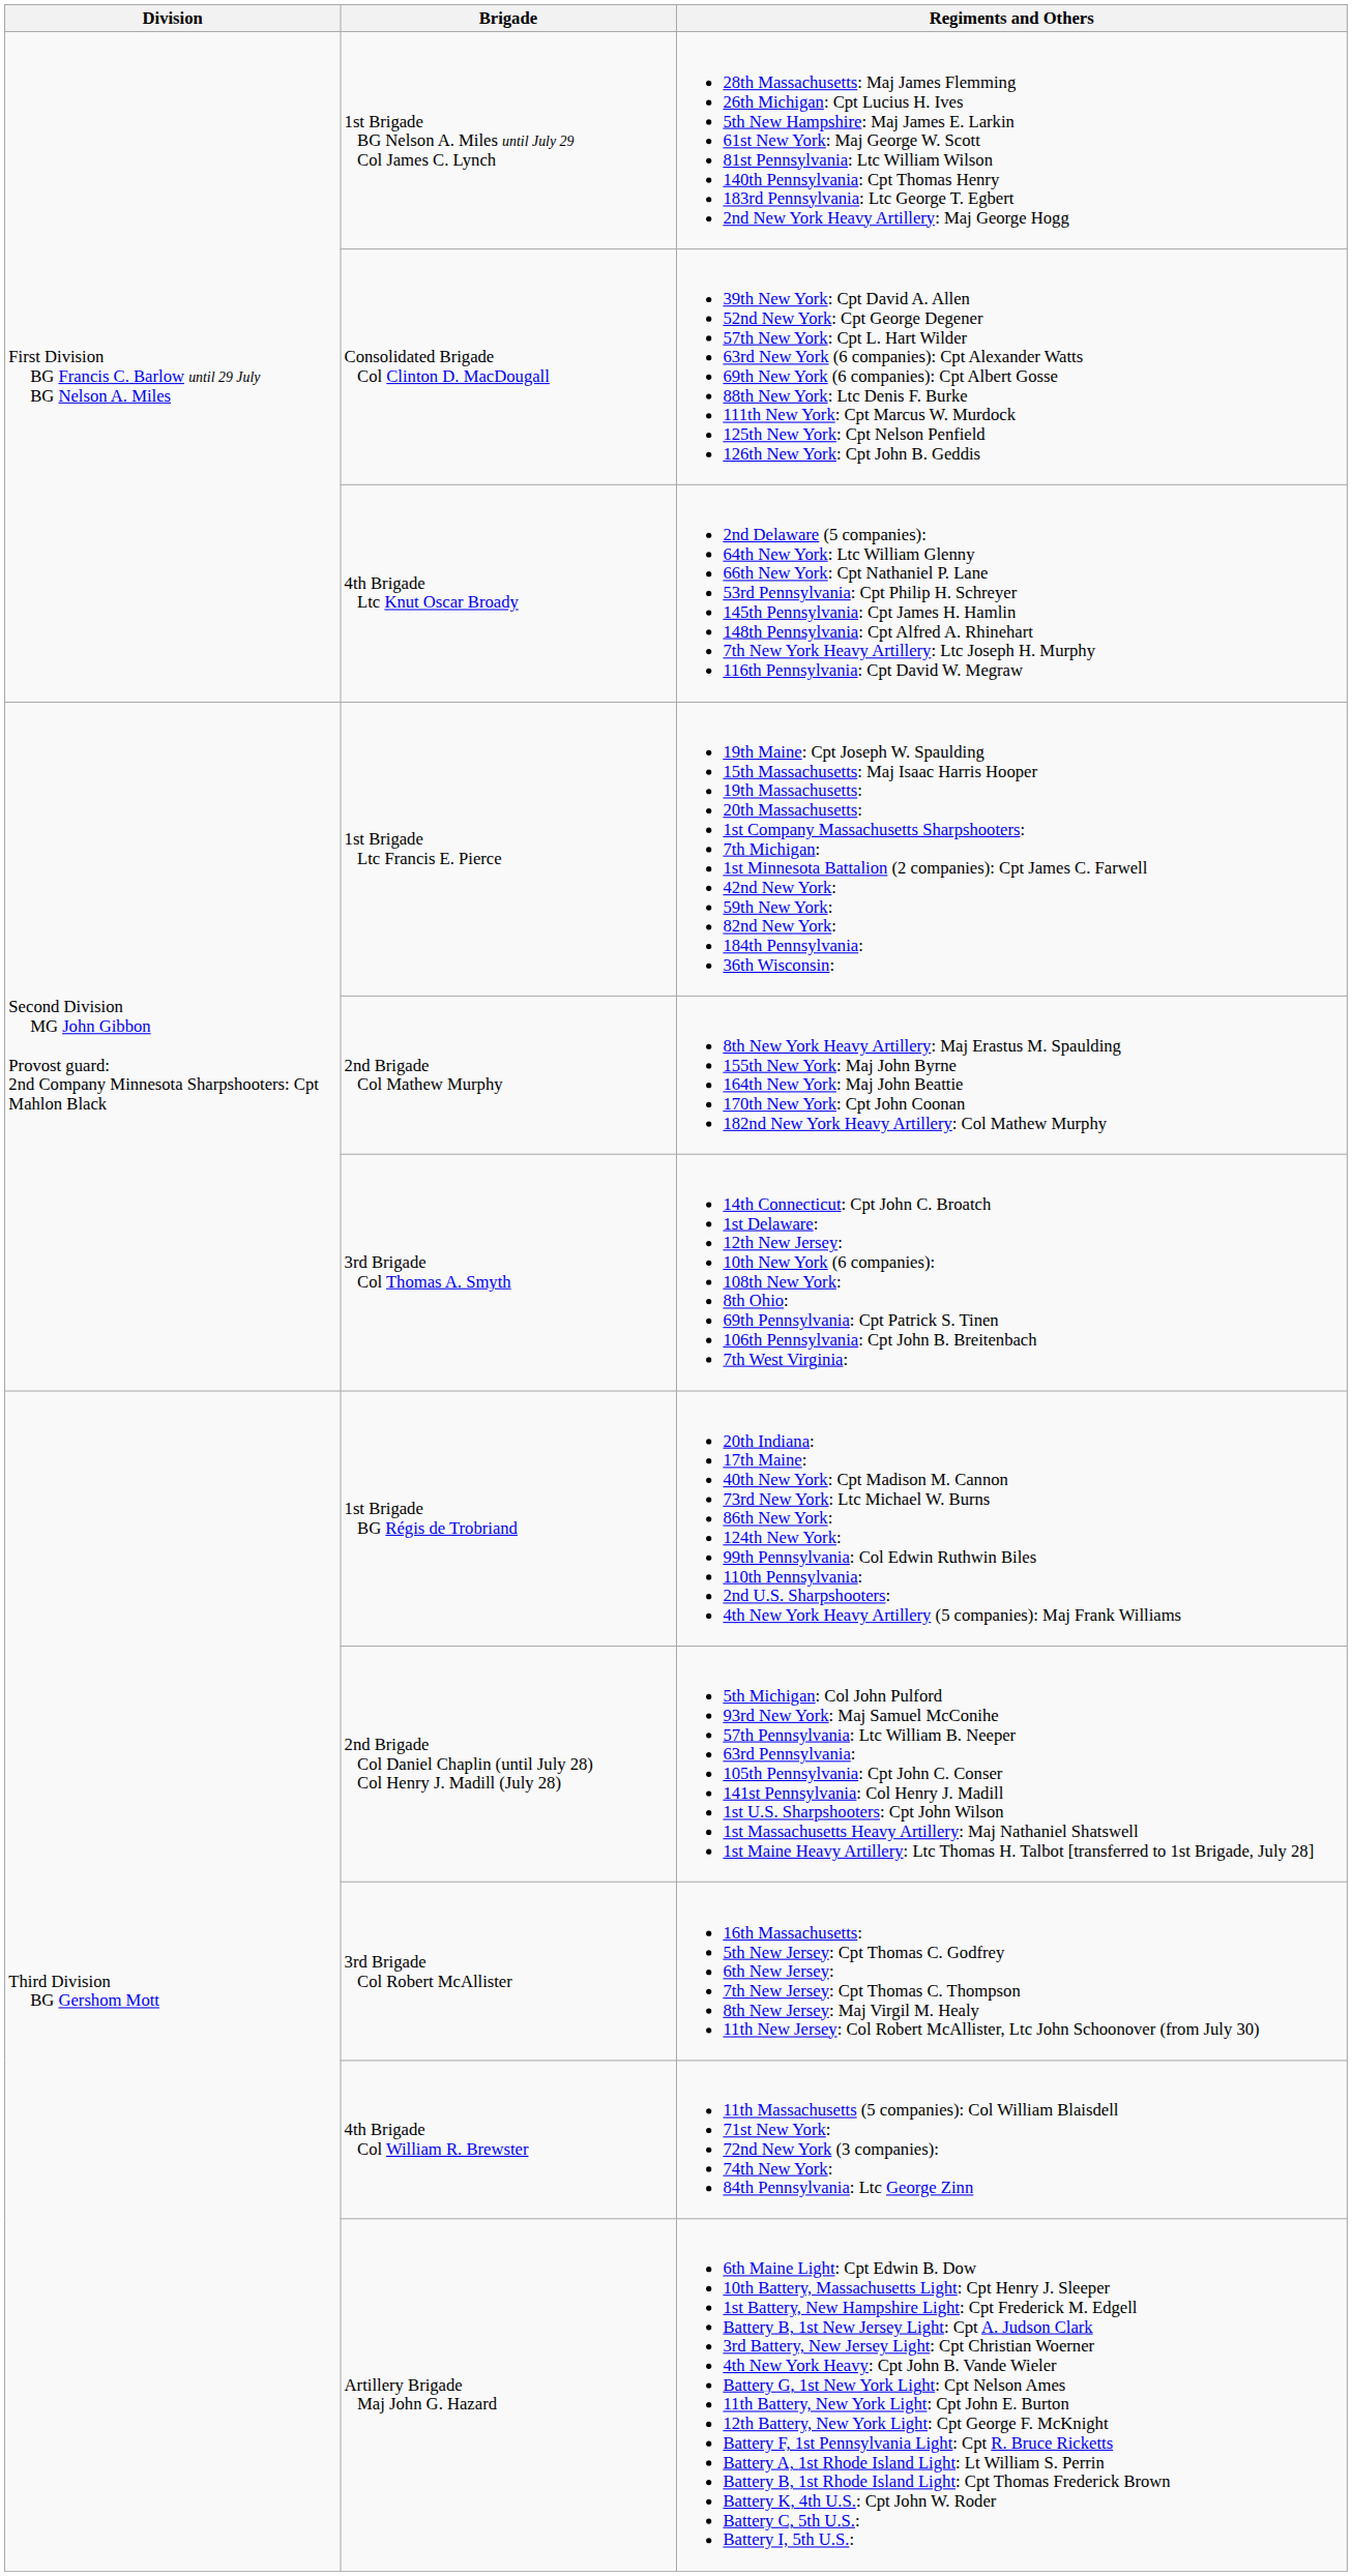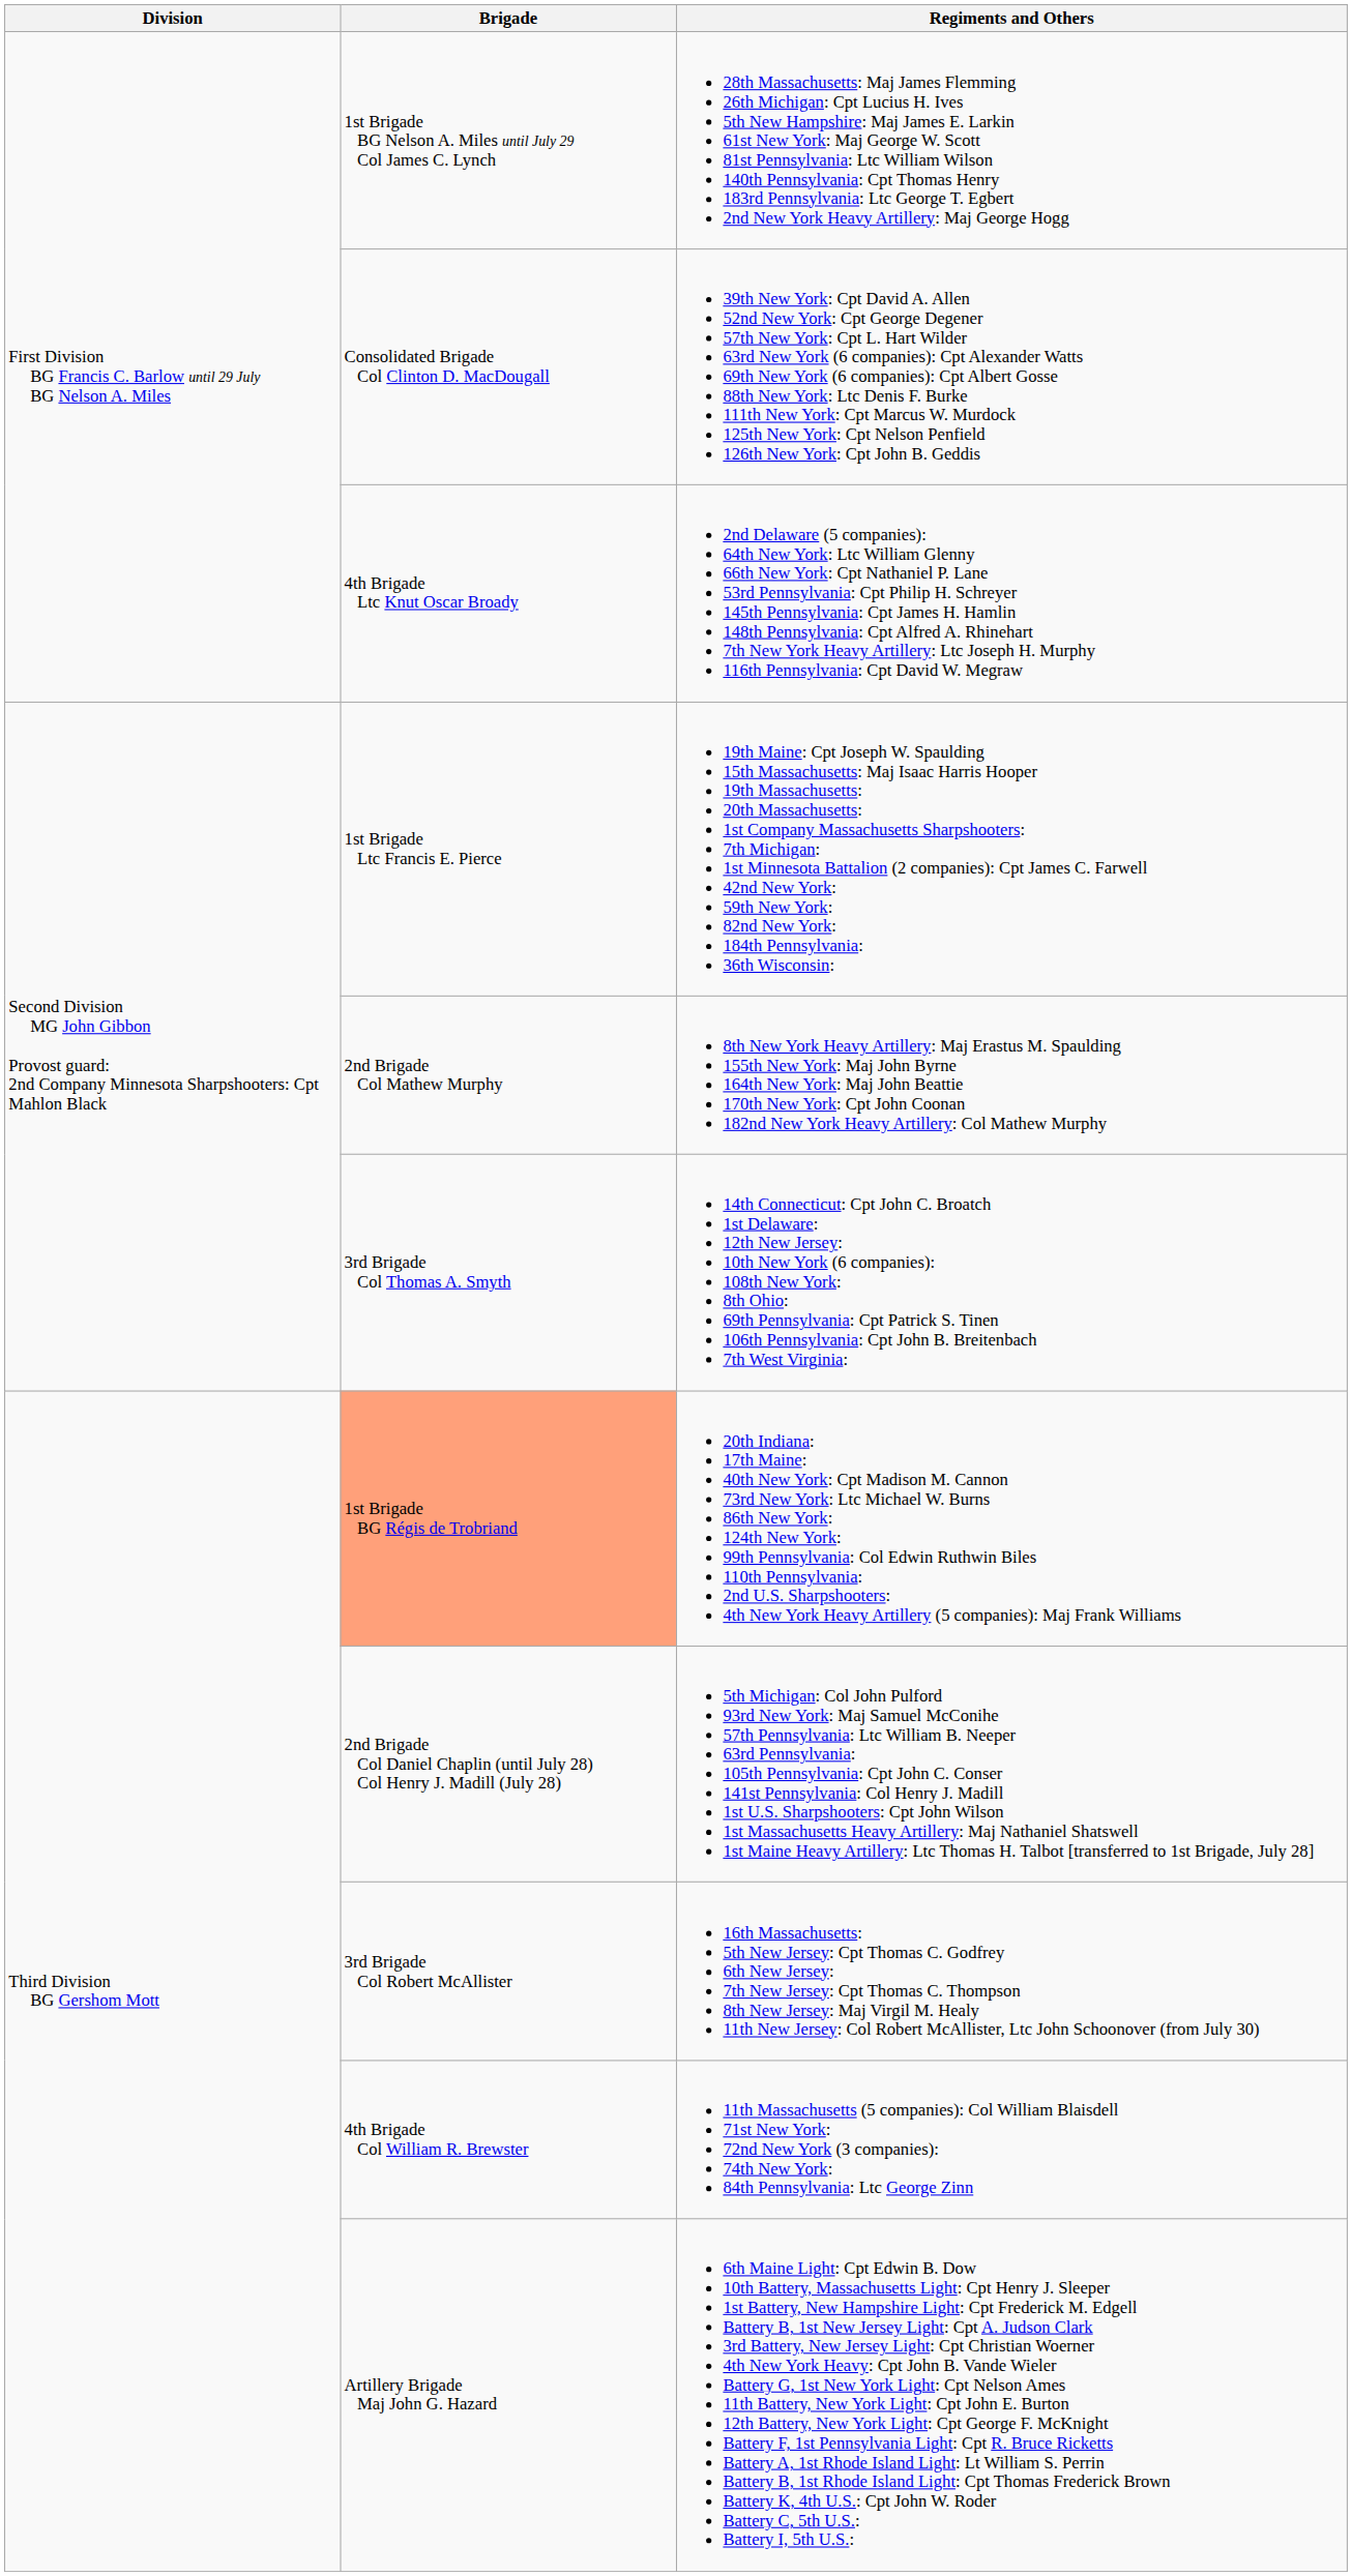1st Brigade BG Régis de Trobriand | Brigade: no background -> lightsalmon background
